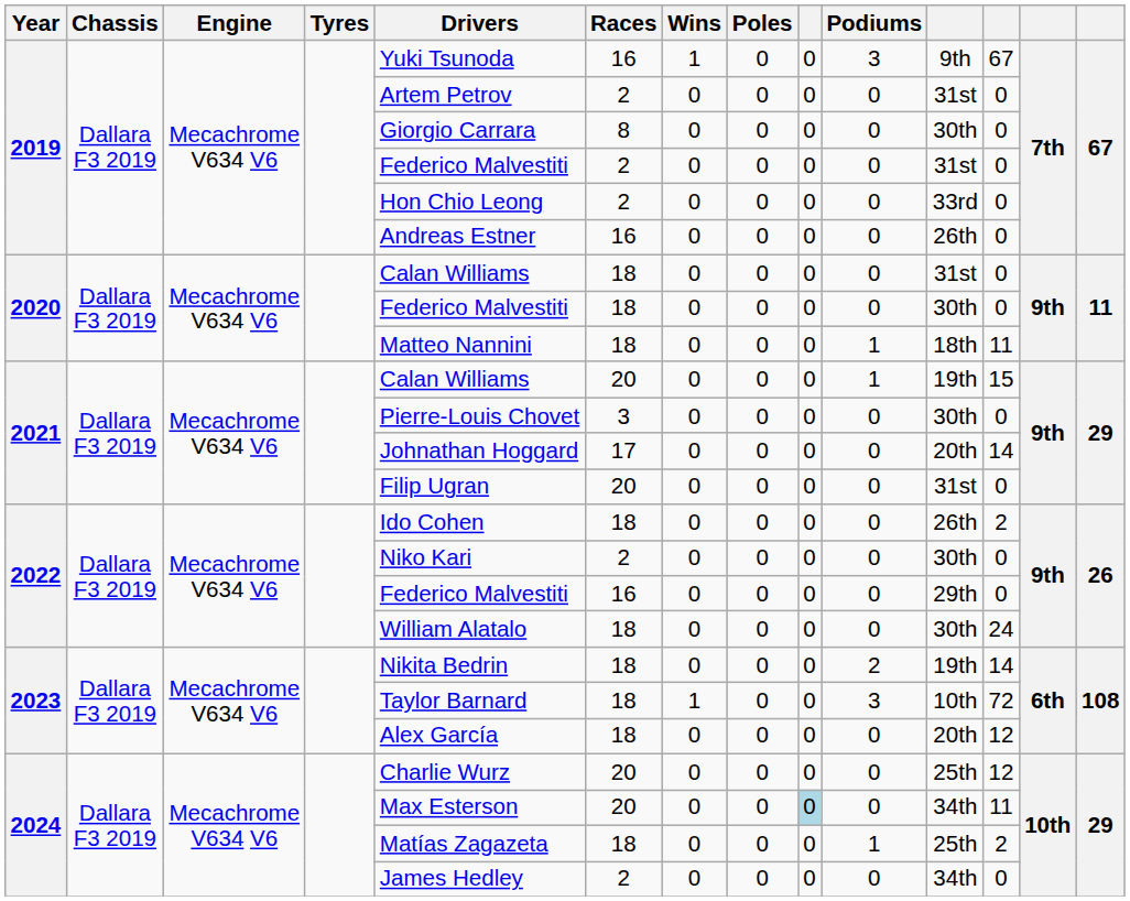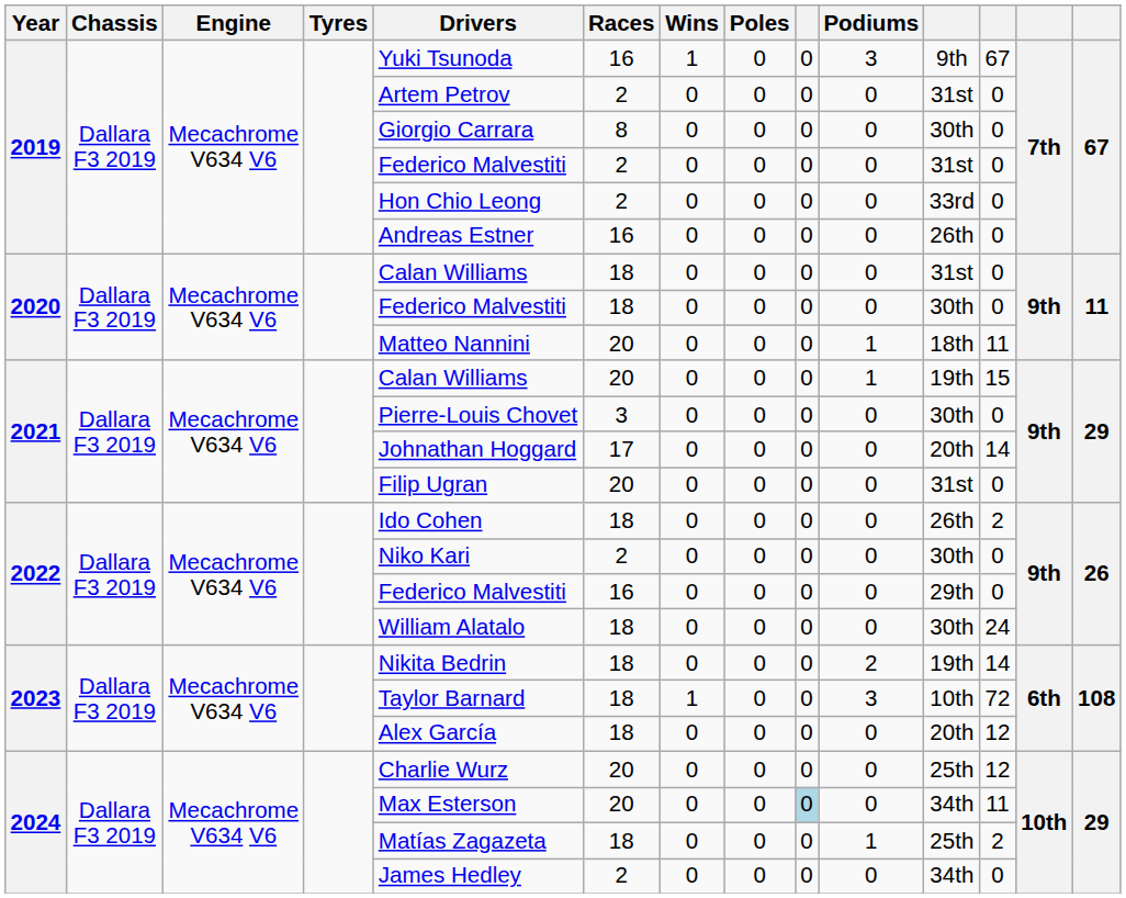row 10 | Races: 18 -> 20
